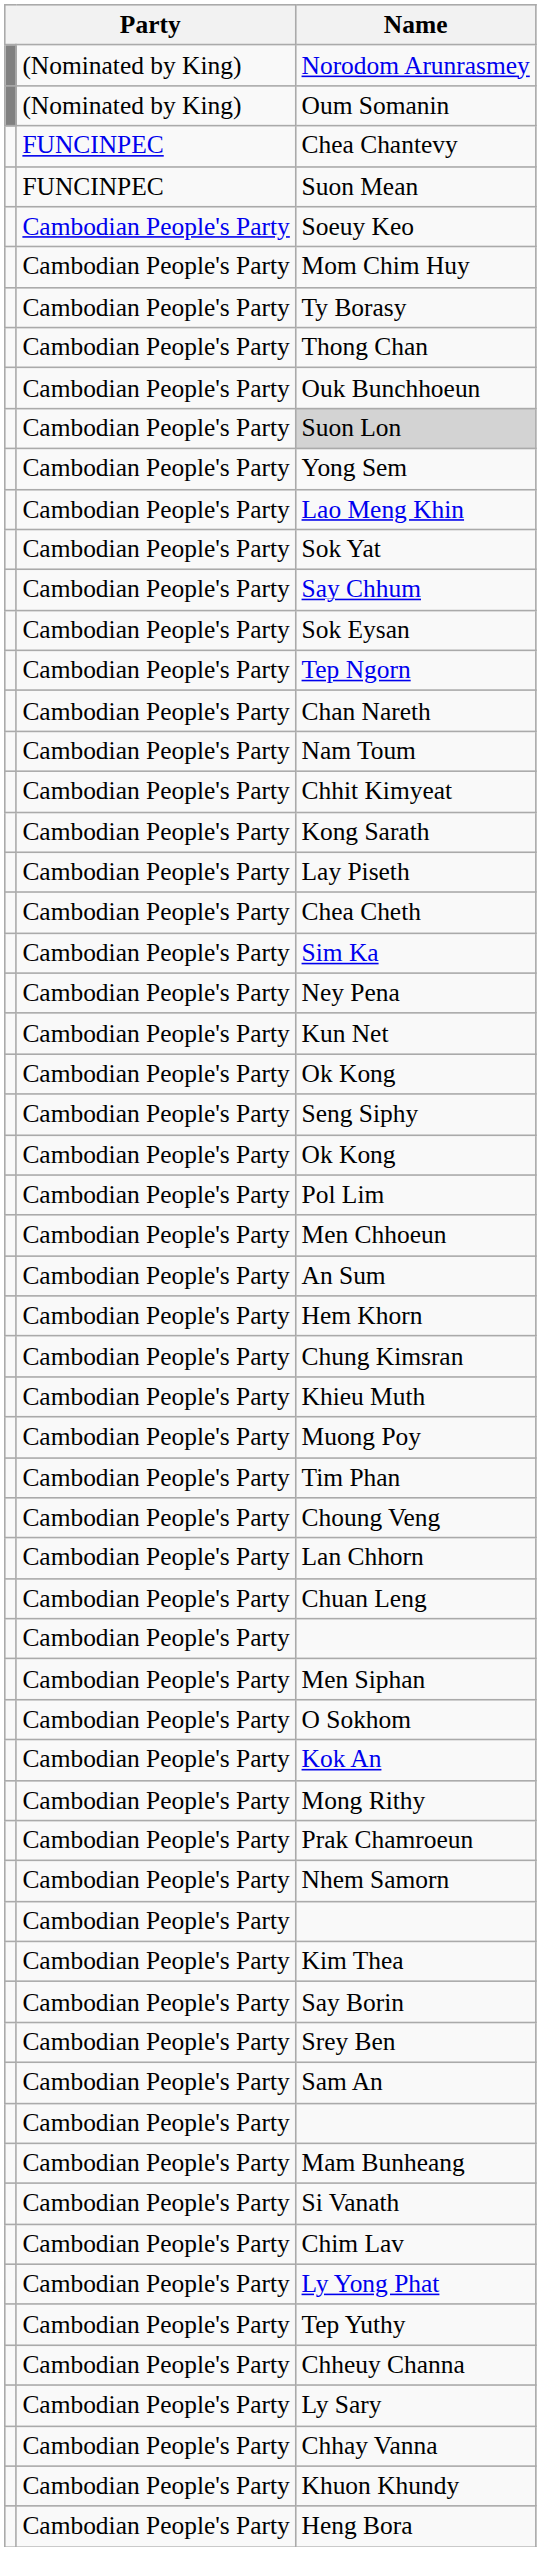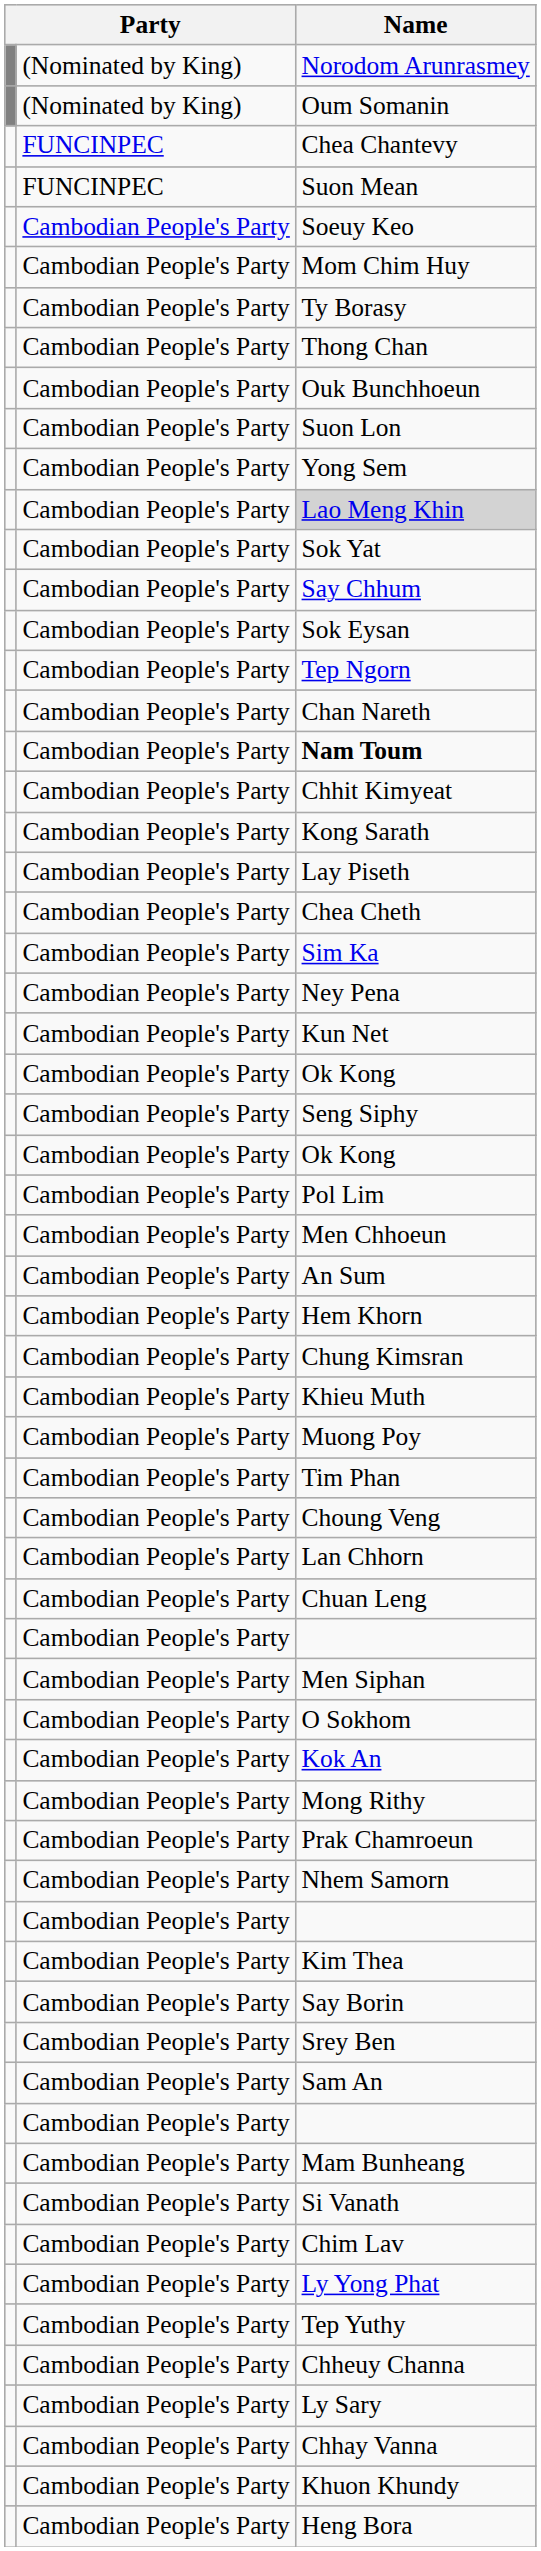Suon Lon | Name: lightgrey background -> no background
Lao Meng Khin | Name: no background -> lightgrey background
Nam Toum | Name: normal -> bold
